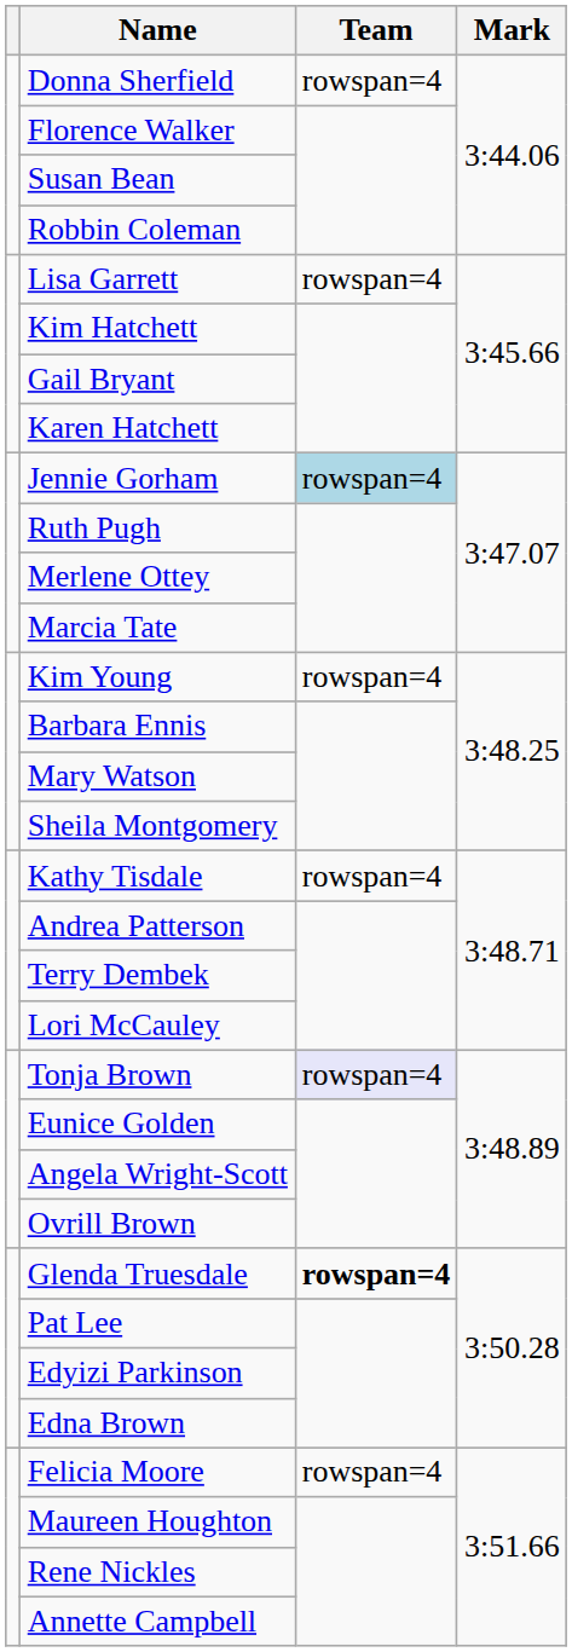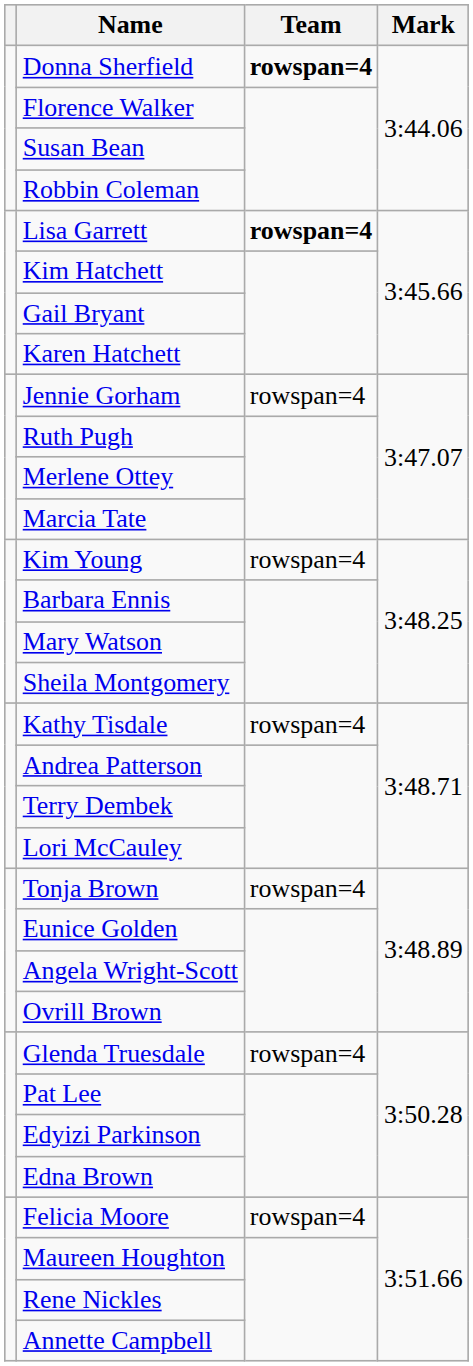Donna Sherfield | Team: normal -> bold
Lisa Garrett | Team: normal -> bold
Jennie Gorham | Team: lightblue background -> no background
Tonja Brown | Team: lavender background -> no background
Glenda Truesdale | Team: bold -> normal
